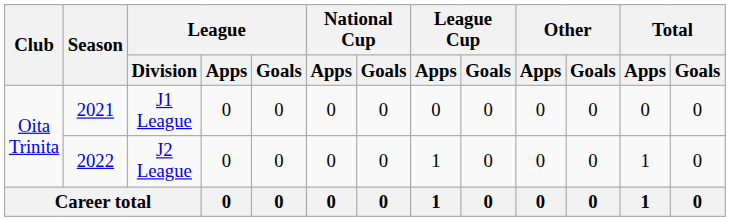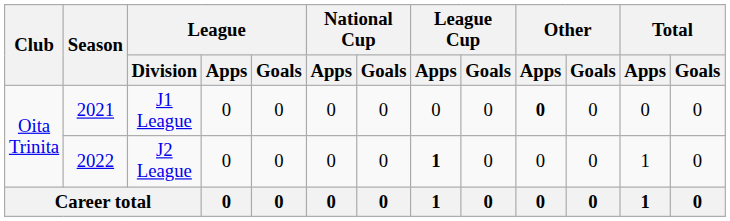J1 League | Other / Apps: normal -> bold
J2 League | League Cup / Apps: normal -> bold
